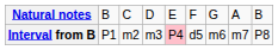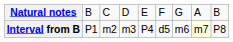Interval from B | column 5: pink background -> no background
Interval from B | column 8: no background -> lightyellow background
